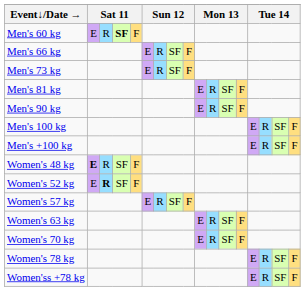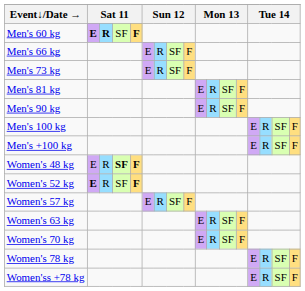Men's 60 kg | column 2: normal -> bold
Men's 60 kg | column 3: normal -> bold
Men's 60 kg | column 4: bold -> normal
Men's 60 kg | column 5: normal -> bold
Women's 48 kg | column 2: bold -> normal
Women's 48 kg | column 4: normal -> bold
Women's 48 kg | column 5: normal -> bold
Women's 52 kg | column 2: normal -> bold
Women's 52 kg | column 3: bold -> normal
Women's 52 kg | column 5: normal -> bold
